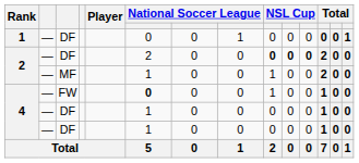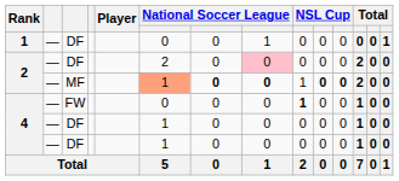2 / DF | column 8: no background -> pink background
2 / DF | column 9: bold -> normal
2 / DF | column 10: bold -> normal
2 / DF | column 11: bold -> normal
2 / MF | column 6: no background -> lightsalmon background
2 / MF | column 7: normal -> bold
2 / MF | column 8: normal -> bold
2 / MF | column 10: normal -> bold
2 / MF | column 11: normal -> bold
4 / FW | column 6: bold -> normal
4 / FW | column 9: normal -> bold
